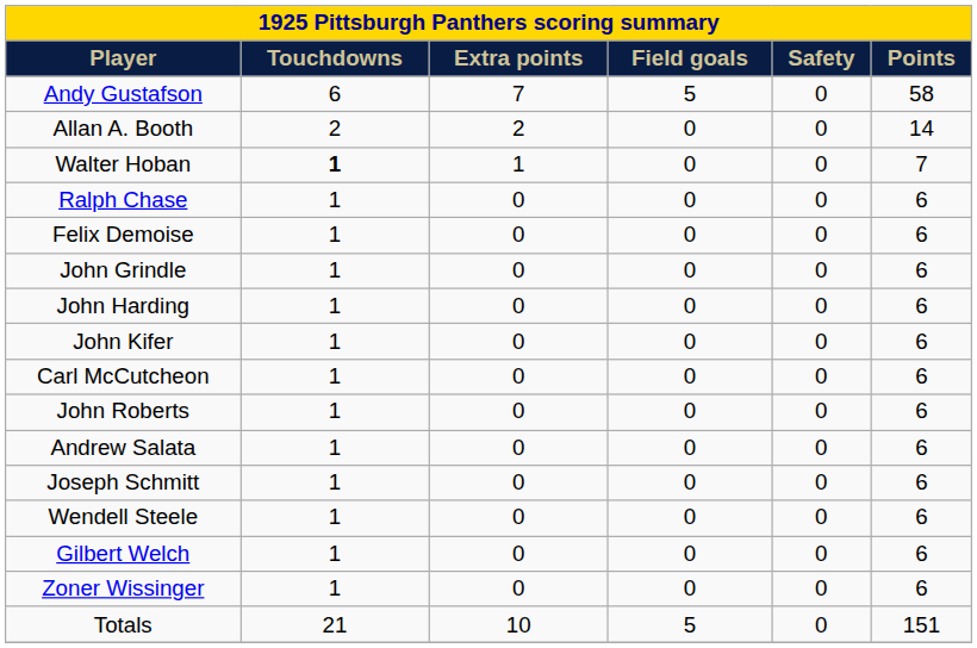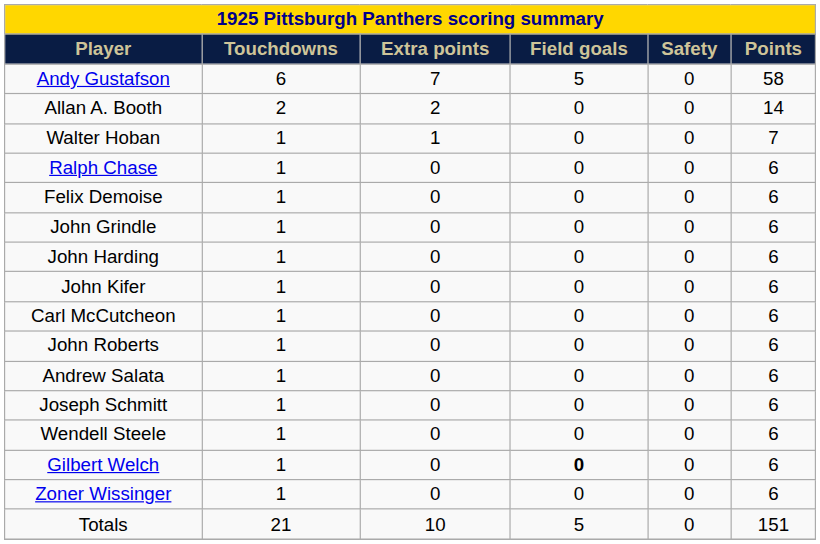Walter Hoban | Touchdowns: bold -> normal
Gilbert Welch | Field goals: normal -> bold
